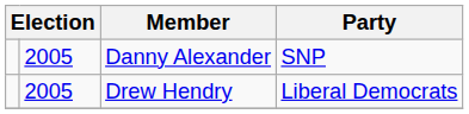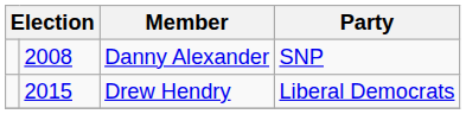Danny Alexander | column 2: 2005 -> 2008
Drew Hendry | column 2: 2005 -> 2015
